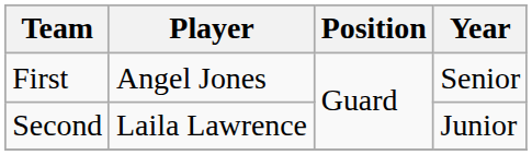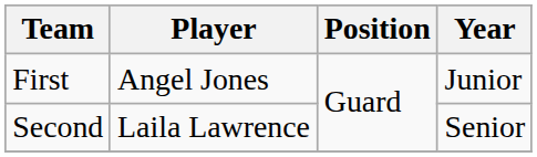First | Year: Senior -> Junior
Second | Year: Junior -> Senior
